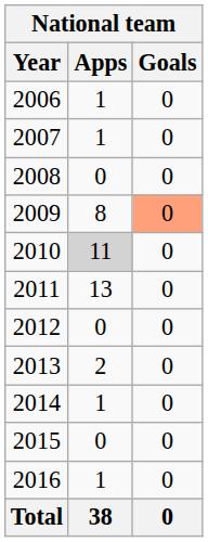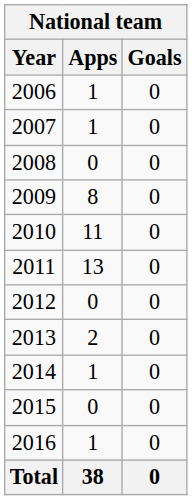2009 | Goals: lightsalmon background -> no background
2010 | Apps: lightgrey background -> no background
